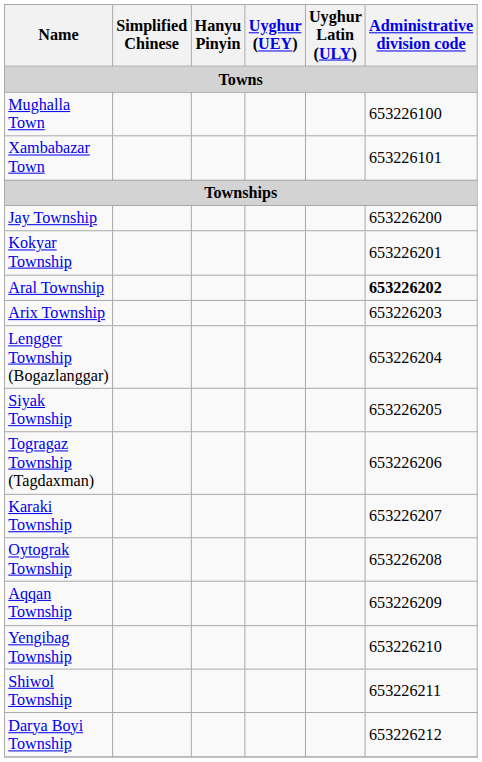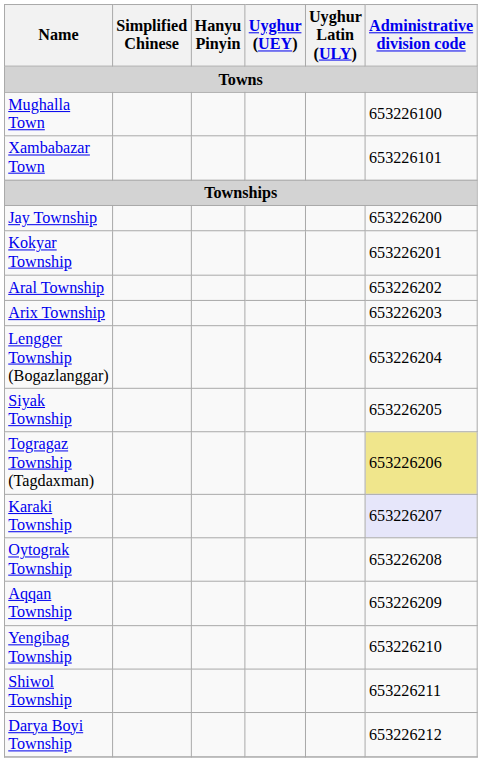Aral Township | Administrative division code: bold -> normal
Togragaz Township (Tagdaxman) | Administrative division code: no background -> khaki background
Karaki Township | Administrative division code: no background -> lavender background
